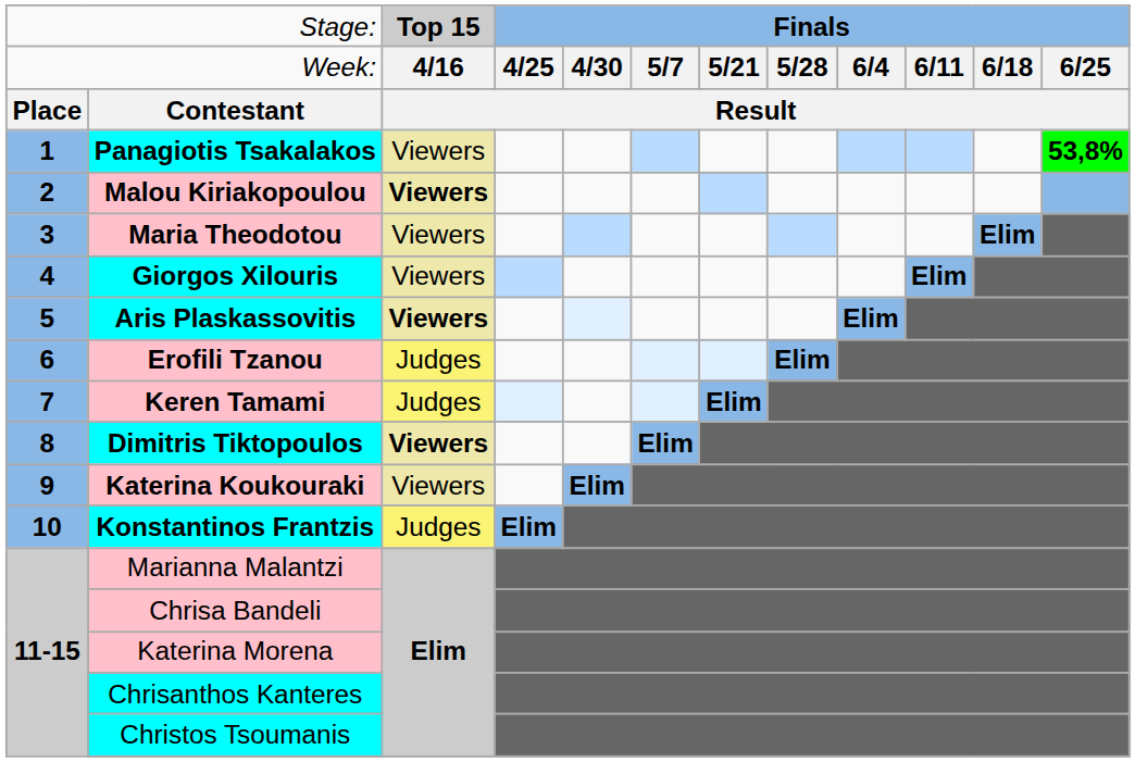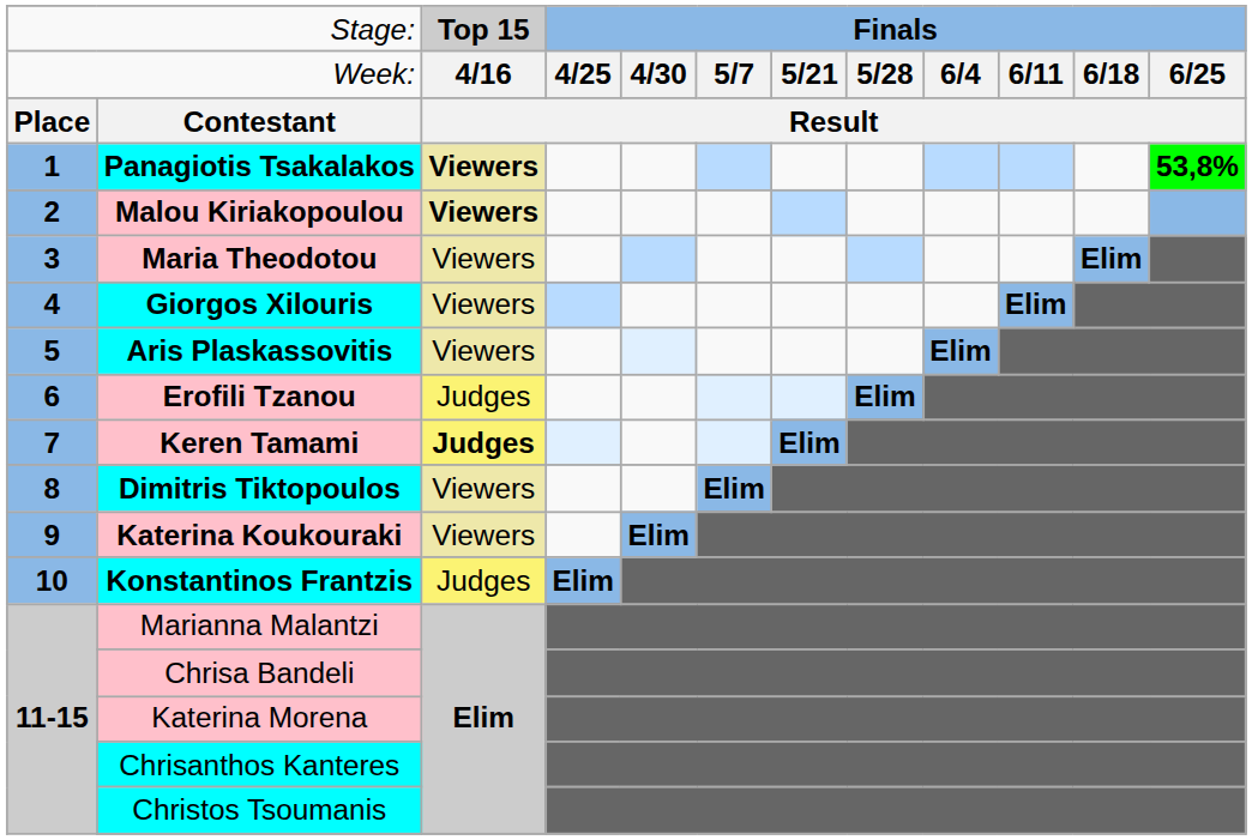Panagiotis Tsakalakos | column 3: normal -> bold
Aris Plaskassovitis | column 3: bold -> normal
Keren Tamami | column 3: normal -> bold
Dimitris Tiktopoulos | column 3: bold -> normal
